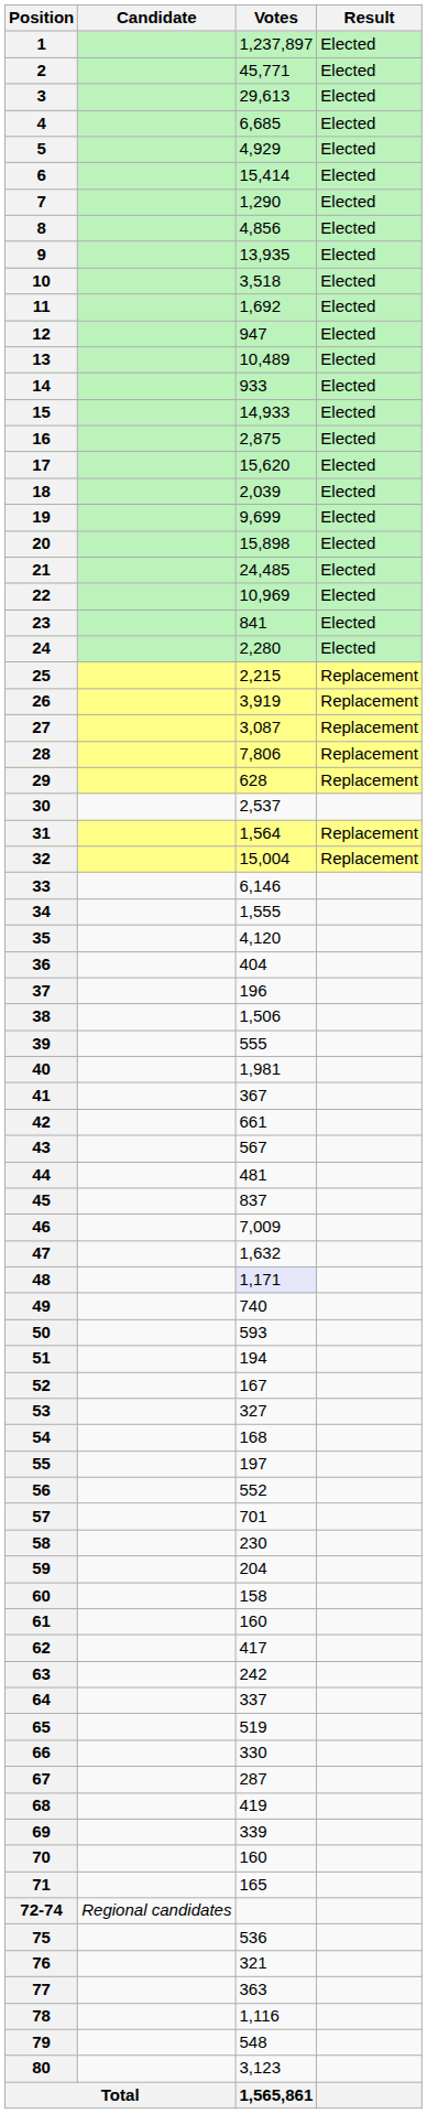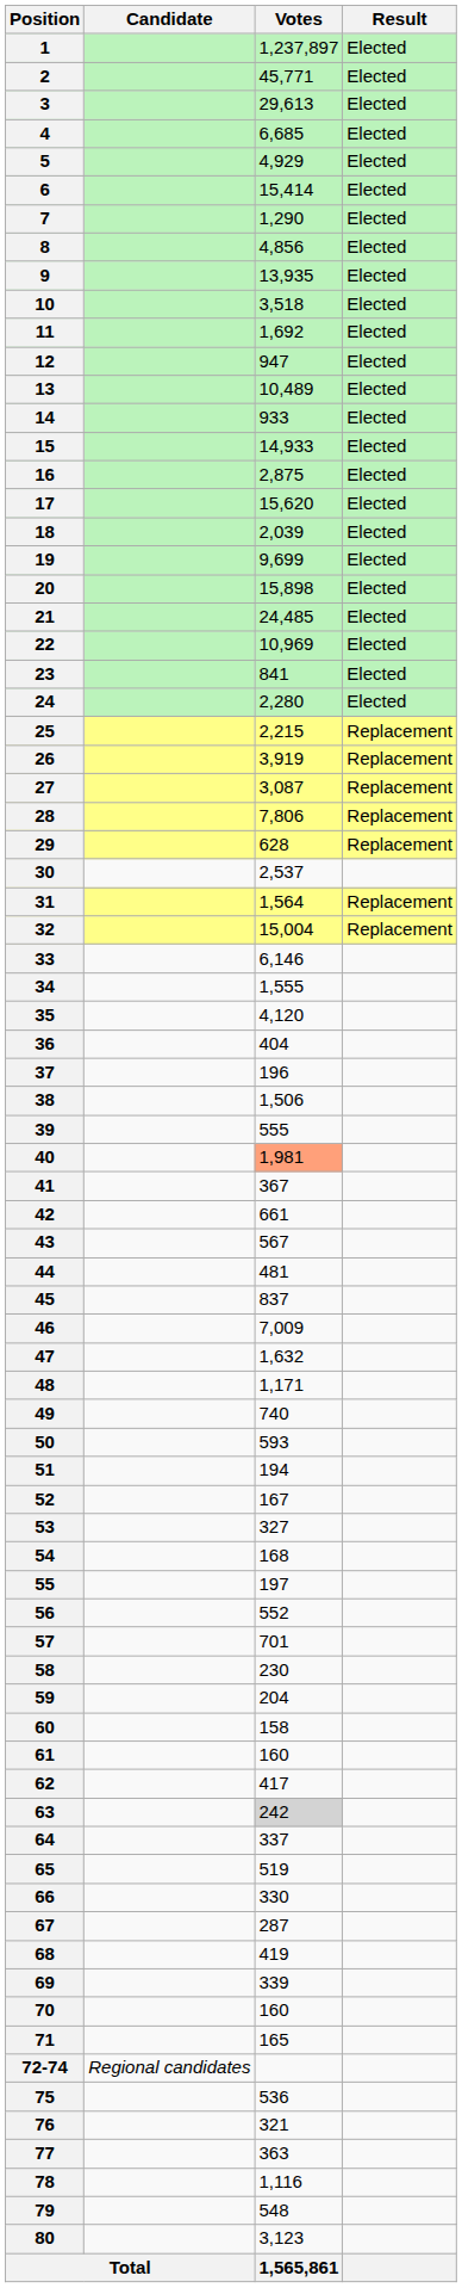40 | Votes: no background -> lightsalmon background
48 | Votes: lavender background -> no background
63 | Votes: no background -> lightgrey background
